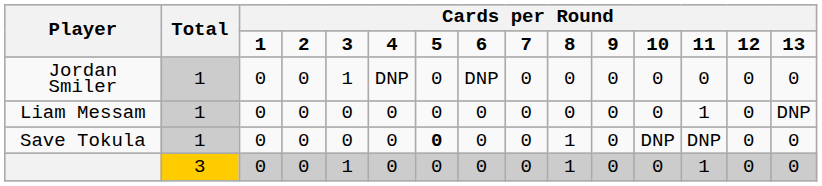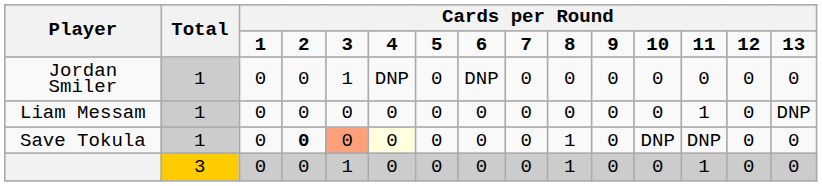Save Tokula | column 4: normal -> bold
Save Tokula | column 5: no background -> lightsalmon background
Save Tokula | column 6: no background -> lightyellow background
Save Tokula | column 7: bold -> normal
